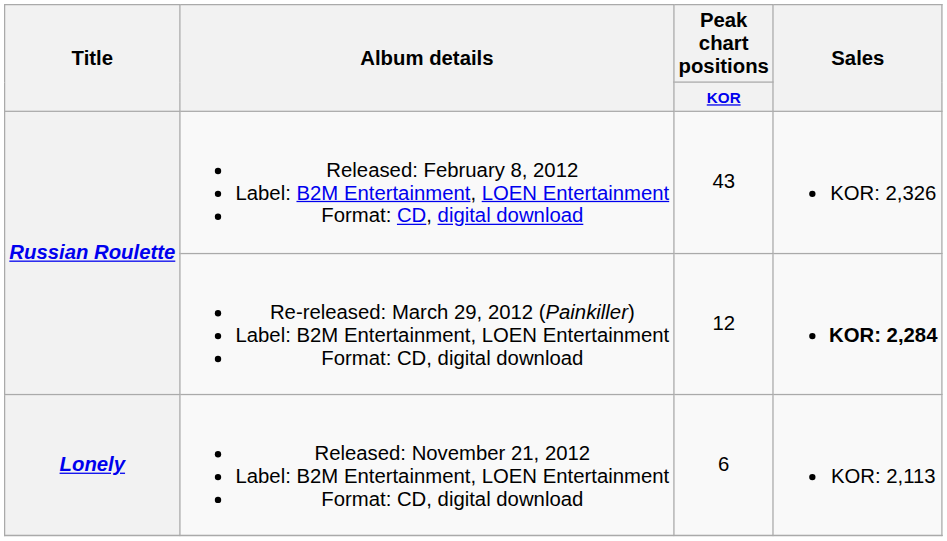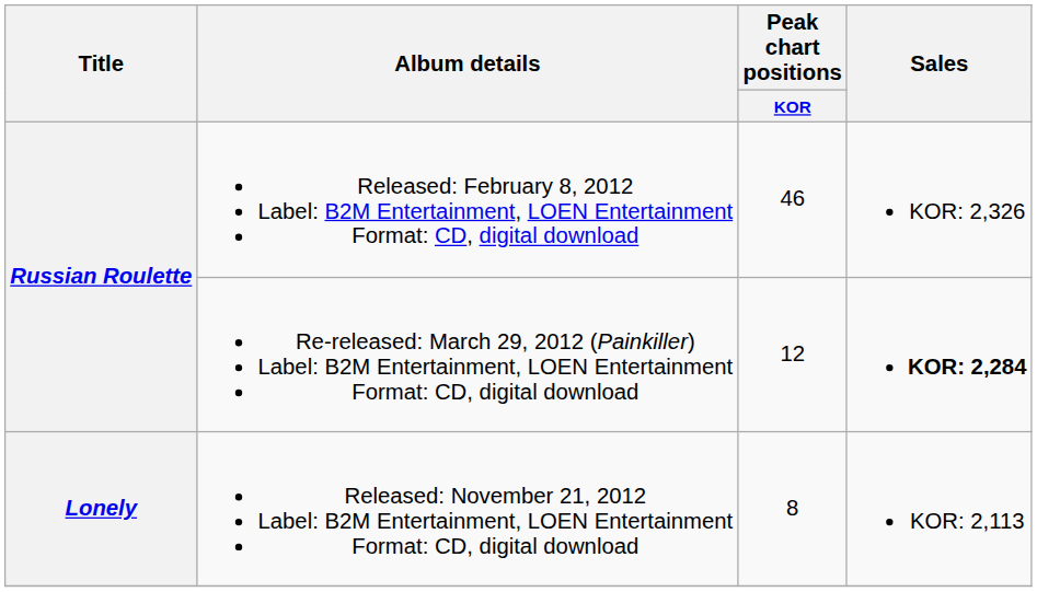row 3 | Peak chart positions / KOR: 43 -> 46
row 5 | Peak chart positions / KOR: 6 -> 8
